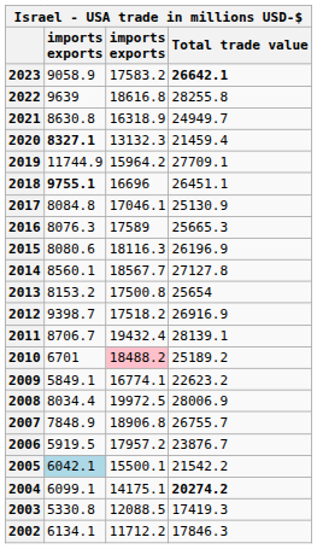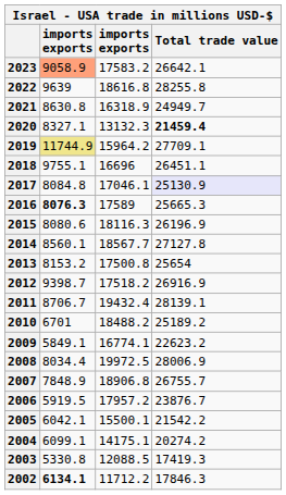2023 | column 2: no background -> lightsalmon background
2023 | Total trade value: bold -> normal
2020 | column 2: bold -> normal
2020 | Total trade value: normal -> bold
2019 | column 2: no background -> khaki background
2018 | column 2: bold -> normal
2017 | Total trade value: no background -> lavender background
2016 | column 2: normal -> bold
2010 | column 3: pink background -> no background
2005 | column 2: lightblue background -> no background
2004 | Total trade value: bold -> normal
2002 | column 2: normal -> bold
